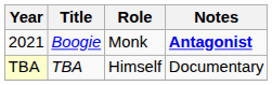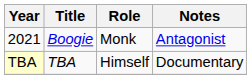2021 | Notes: bold -> normal
